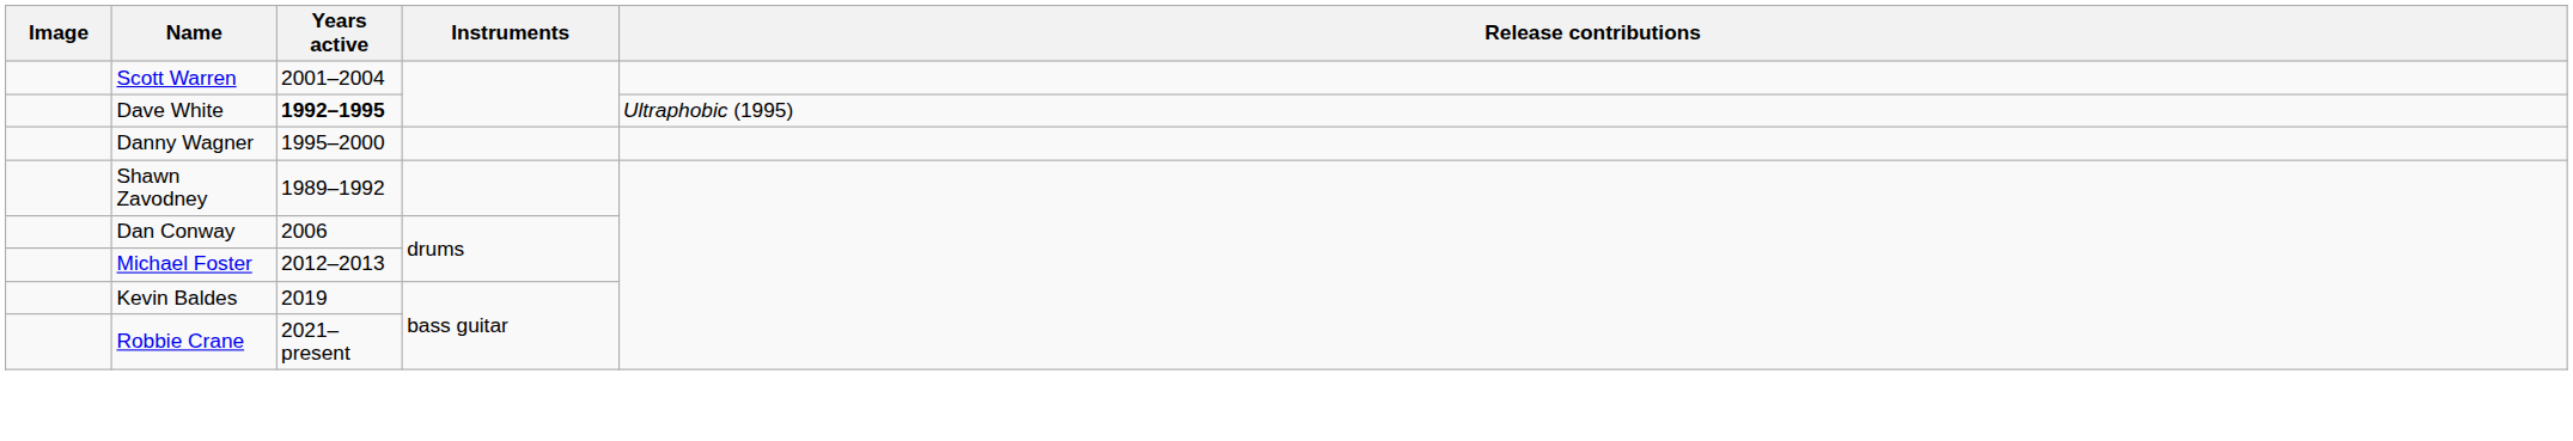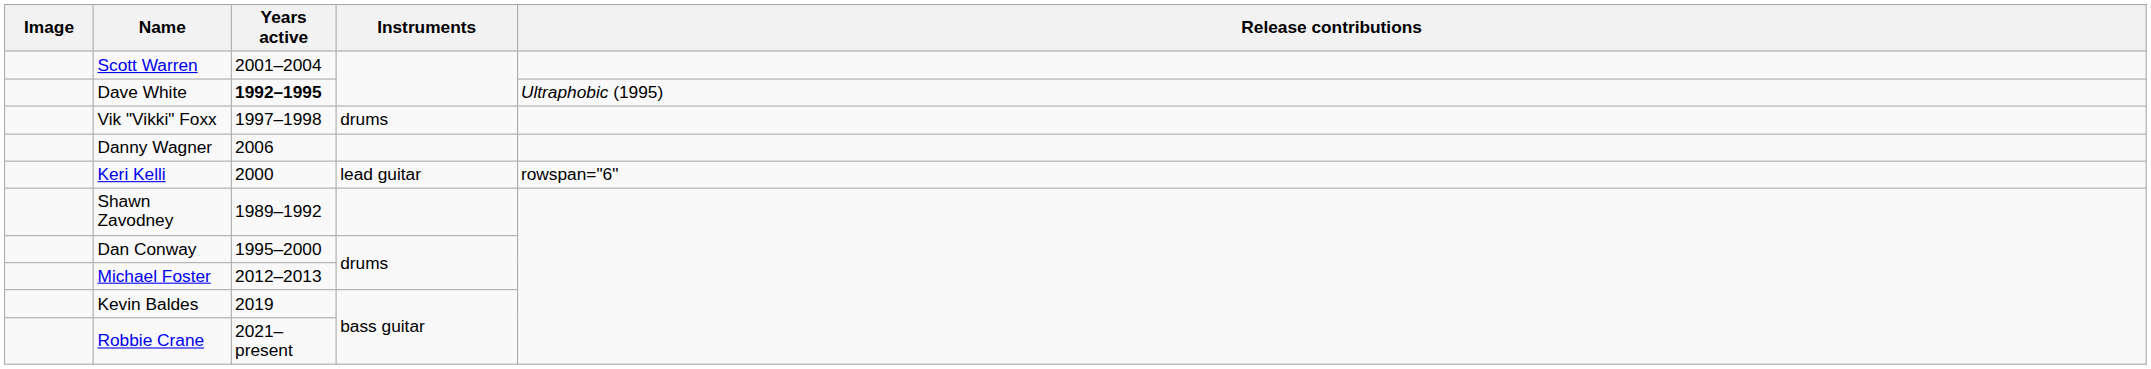+ row: Vik "Vikki" Foxx | 1997–1998 | drums
Danny Wagner | Years active: 1995–2000 -> 2006
+ row: Keri Kelli | 2000 | lead guitar | rowspan="6"
Dan Conway | Years active: 2006 -> 1995–2000
